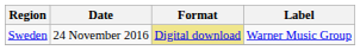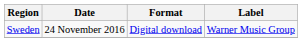Sweden | Format: khaki background -> no background
